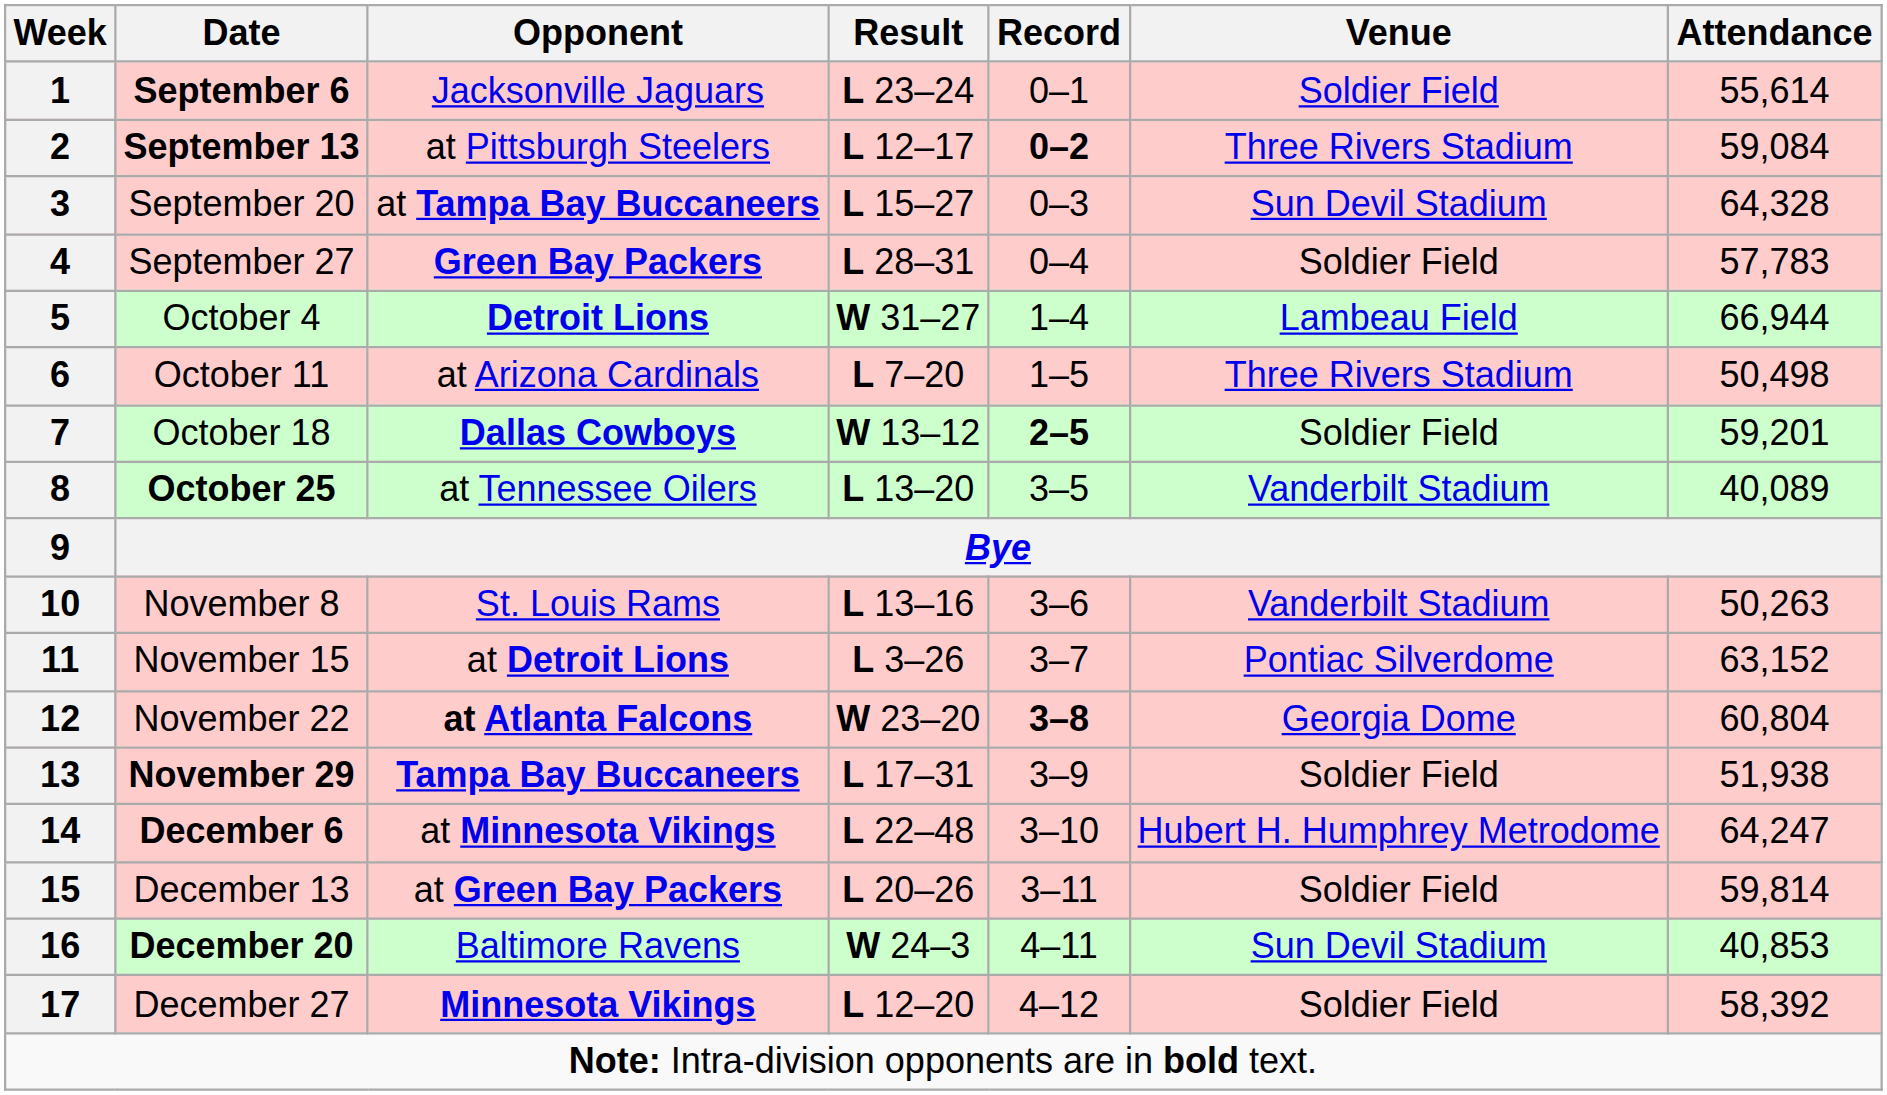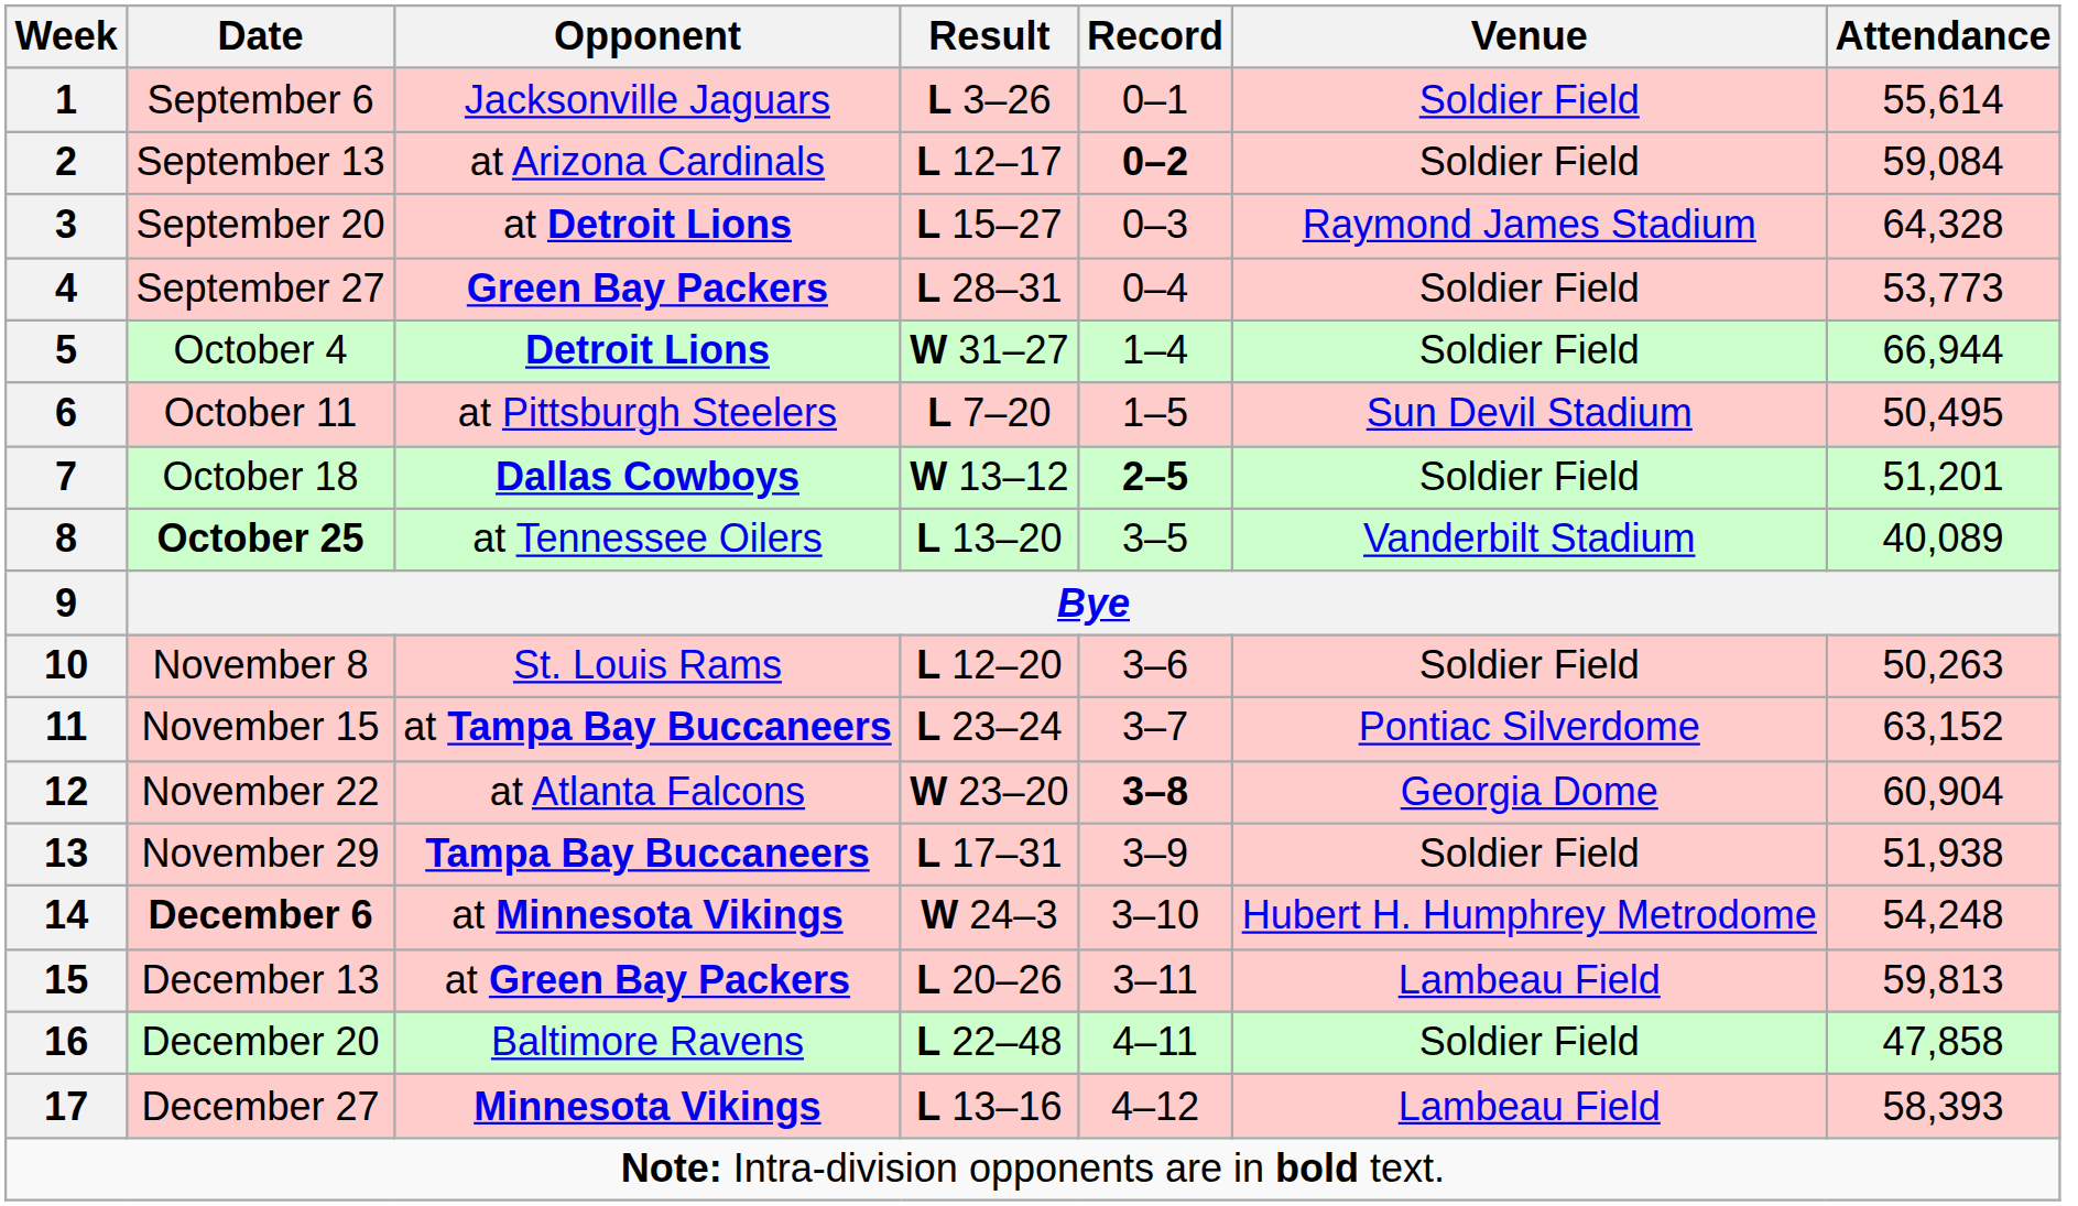1 | Date: bold -> normal
1 | Result: L 23–24 -> L 3–26
2 | Date: bold -> normal
2 | Opponent: at Pittsburgh Steelers -> at Arizona Cardinals
2 | Venue: Three Rivers Stadium -> Soldier Field
3 | Opponent: at Tampa Bay Buccaneers -> at Detroit Lions
3 | Venue: Sun Devil Stadium -> Raymond James Stadium
4 | Attendance: 57,783 -> 53,773
5 | Venue: Lambeau Field -> Soldier Field
6 | Opponent: at Arizona Cardinals -> at Pittsburgh Steelers
6 | Venue: Three Rivers Stadium -> Sun Devil Stadium
6 | Attendance: 50,498 -> 50,495
7 | Attendance: 59,201 -> 51,201
10 | Result: L 13–16 -> L 12–20
10 | Venue: Vanderbilt Stadium -> Soldier Field
11 | Opponent: at Detroit Lions -> at Tampa Bay Buccaneers
11 | Result: L 3–26 -> L 23–24
12 | Opponent: bold -> normal
12 | Attendance: 60,804 -> 60,904
13 | Date: bold -> normal
14 | Result: L 22–48 -> W 24–3
14 | Attendance: 64,247 -> 54,248
15 | Venue: Soldier Field -> Lambeau Field
15 | Attendance: 59,814 -> 59,813
16 | Date: bold -> normal
16 | Result: W 24–3 -> L 22–48
16 | Venue: Sun Devil Stadium -> Soldier Field
16 | Attendance: 40,853 -> 47,858
17 | Result: L 12–20 -> L 13–16
17 | Venue: Soldier Field -> Lambeau Field
17 | Attendance: 58,392 -> 58,393
